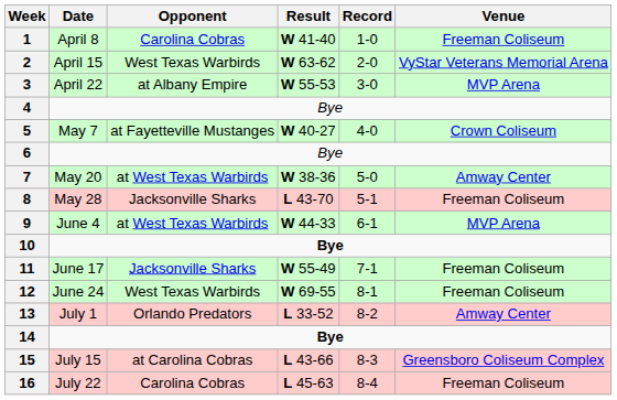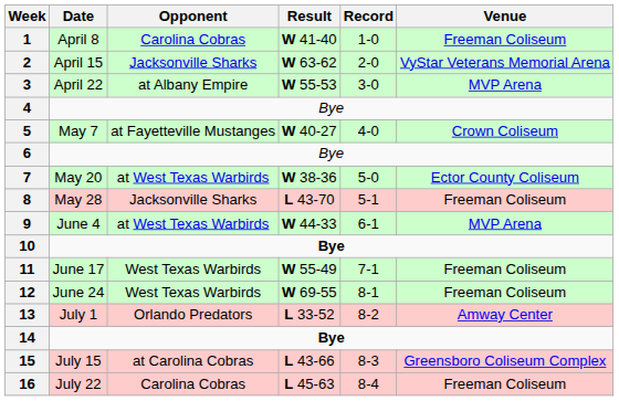2 | Opponent: West Texas Warbirds -> Jacksonville Sharks
7 | Venue: Amway Center -> Ector County Coliseum
11 | Opponent: Jacksonville Sharks -> West Texas Warbirds
